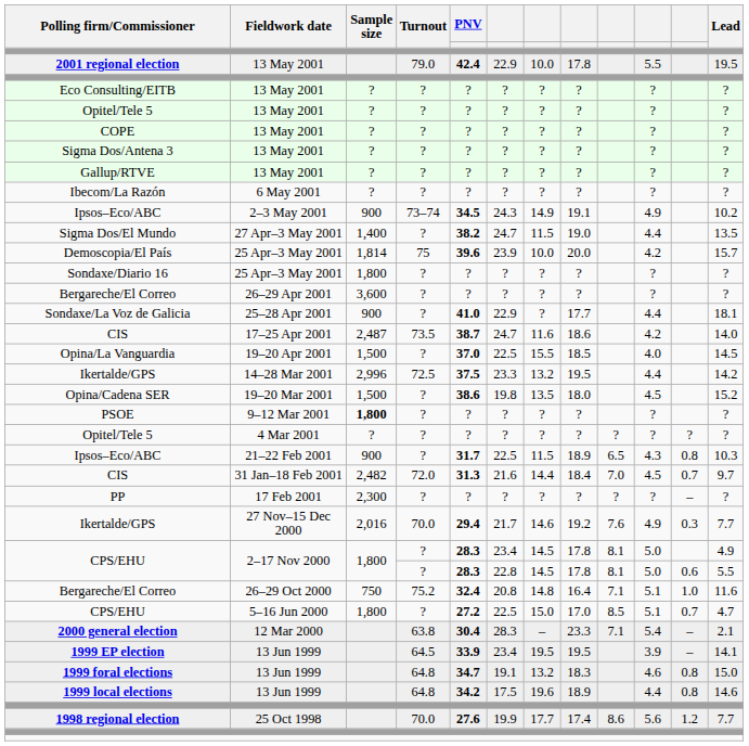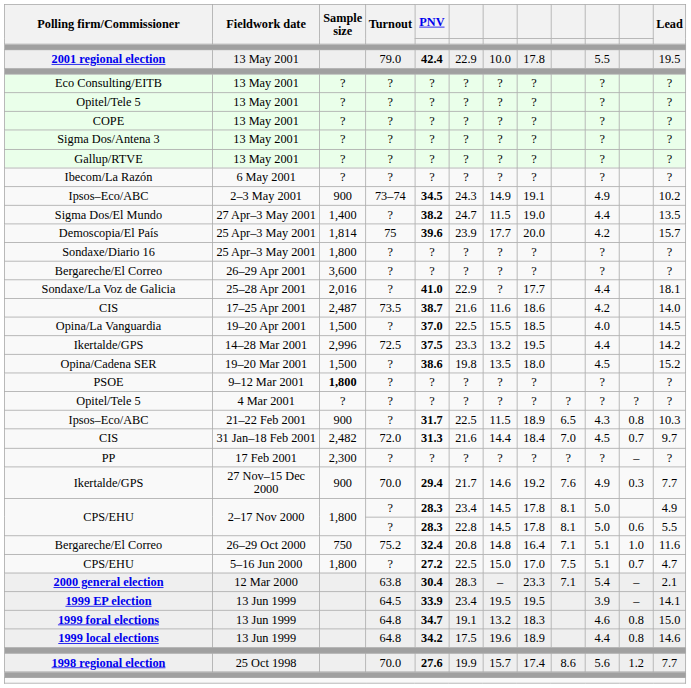Demoscopia/El País | column 7: 10.0 -> 17.7
Sondaxe/La Voz de Galicia | Sample size: 900 -> 2,016
CIS / 17–25 Apr 2001 | column 6: 24.7 -> 21.6
Ikertalde/GPS / 27 Nov–15 Dec 2000 | Sample size: 2,016 -> 900
CPS/EHU / 5–16 Jun 2000 | column 9: 8.5 -> 7.5
1998 regional election | column 7: 17.7 -> 15.7
